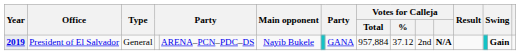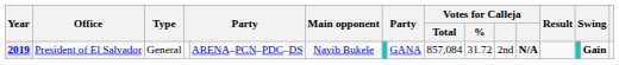2019 | Votes for Calleja / Total: 957,884 -> 857,084
2019 | Votes for Calleja / %: 37.12 -> 31.72
